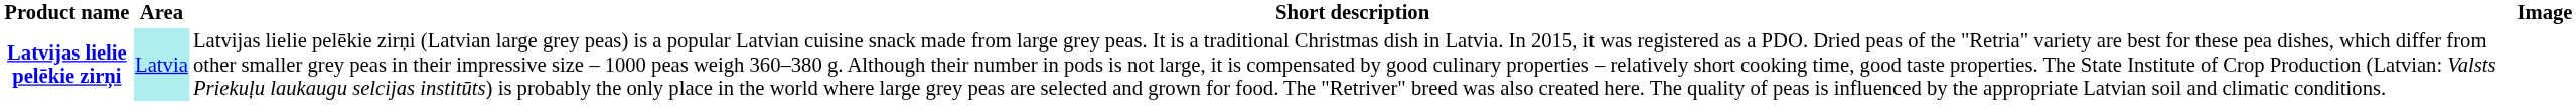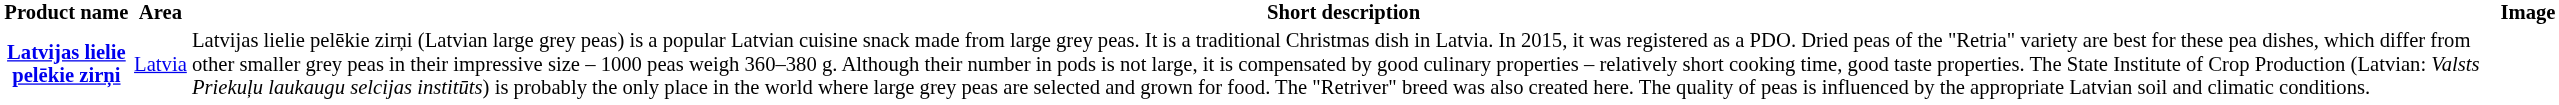Latvijas lielie pelēkie zirņi | Area: paleturquoise background -> no background
